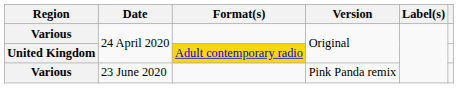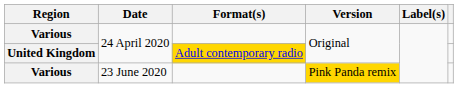Various / 23 June 2020 | Version: no background -> gold background
